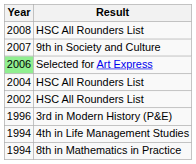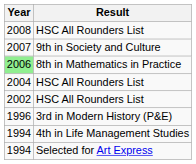row 4 | Result: Selected for Art Express -> 8th in Mathematics in Practice
row 9 | Result: 8th in Mathematics in Practice -> Selected for Art Express
